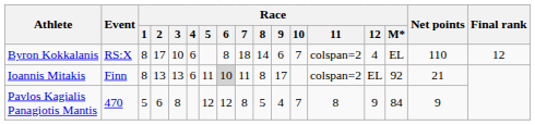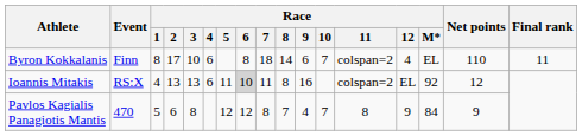Byron Kokkalanis | Event: RS:X -> Finn
Byron Kokkalanis | Final rank: 12 -> 11
Ioannis Mitakis | Event: Finn -> RS:X
Ioannis Mitakis | Race / 1: 8 -> 4
Ioannis Mitakis | Race / 9: 17 -> 16
Ioannis Mitakis | Net points: 21 -> 12
Pavlos Kagialis Panagiotis Mantis | Race / 8: 5 -> 7
